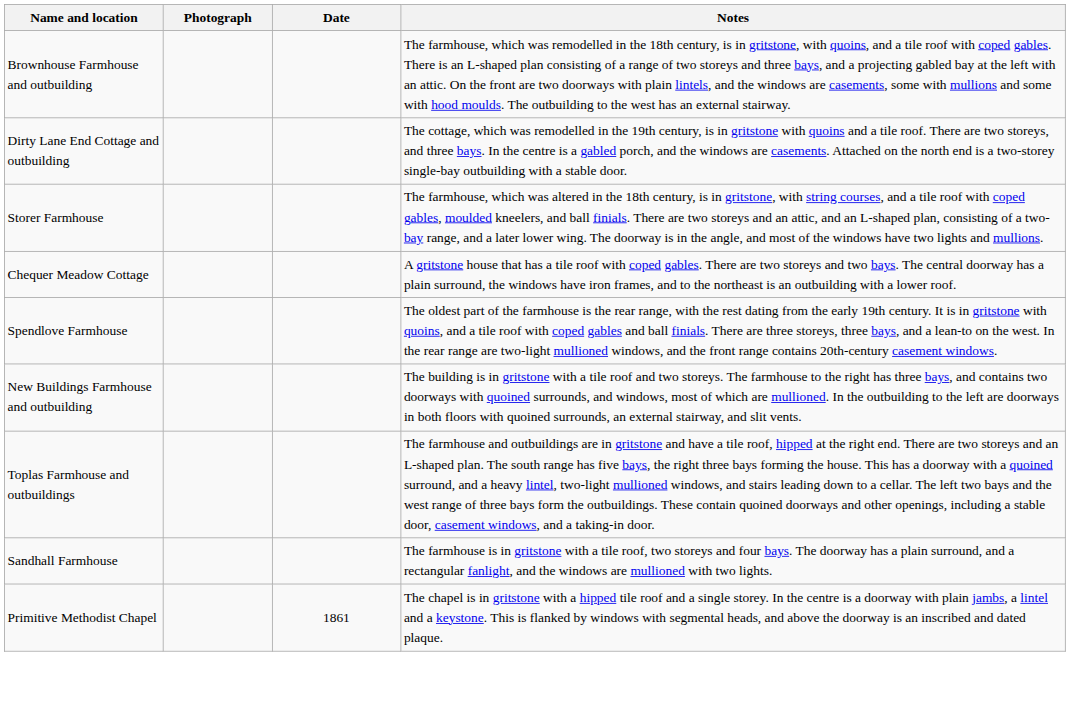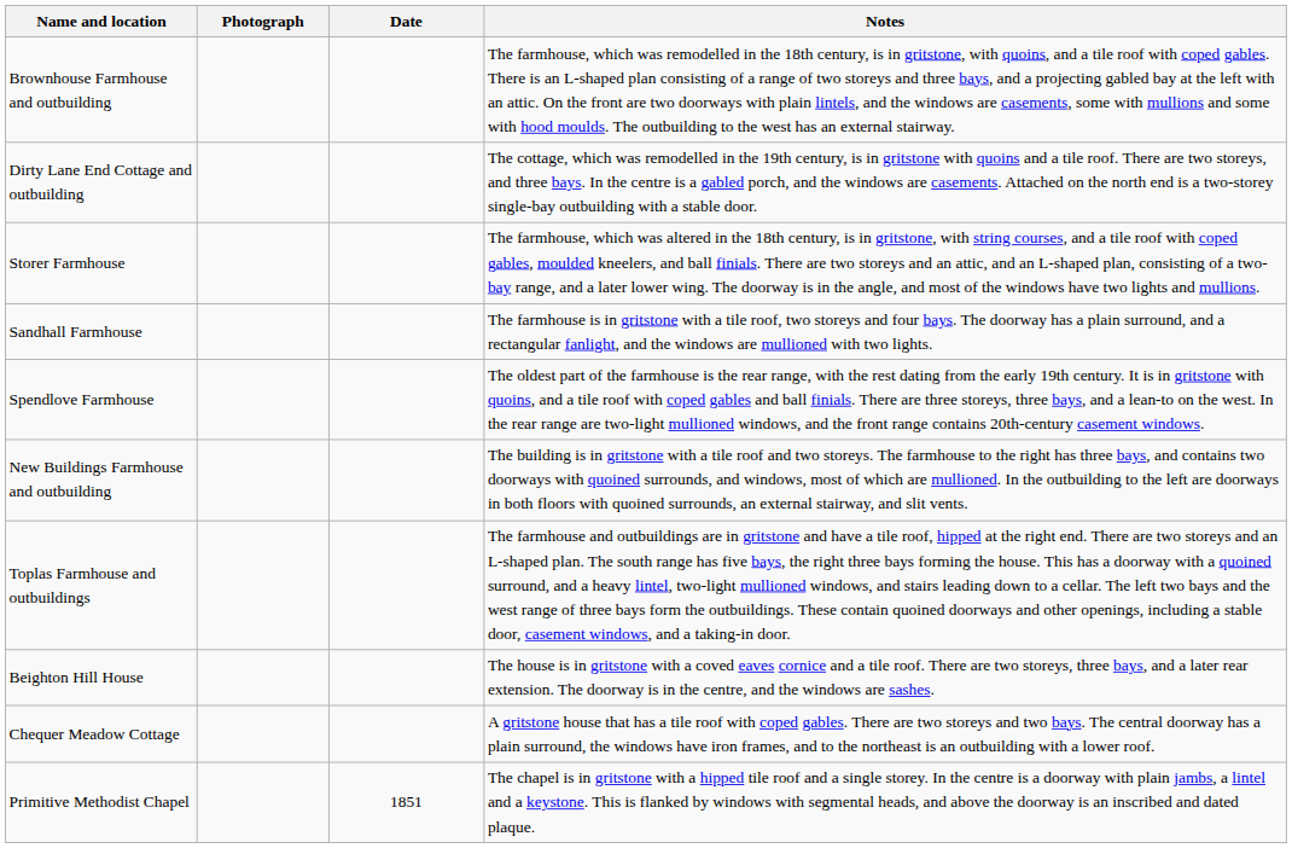rows swapped: Sandhall Farmhouse <-> Chequer Meadow Cottage
+ row: Beighton Hill House | The house is in gritstone with a coved eaves cornice and a tile roof. There are two storeys, three bays, and a later rear extension. The doorway is in the centre, and the windows are sashes.
Primitive Methodist Chapel | Date: 1861 -> 1851
